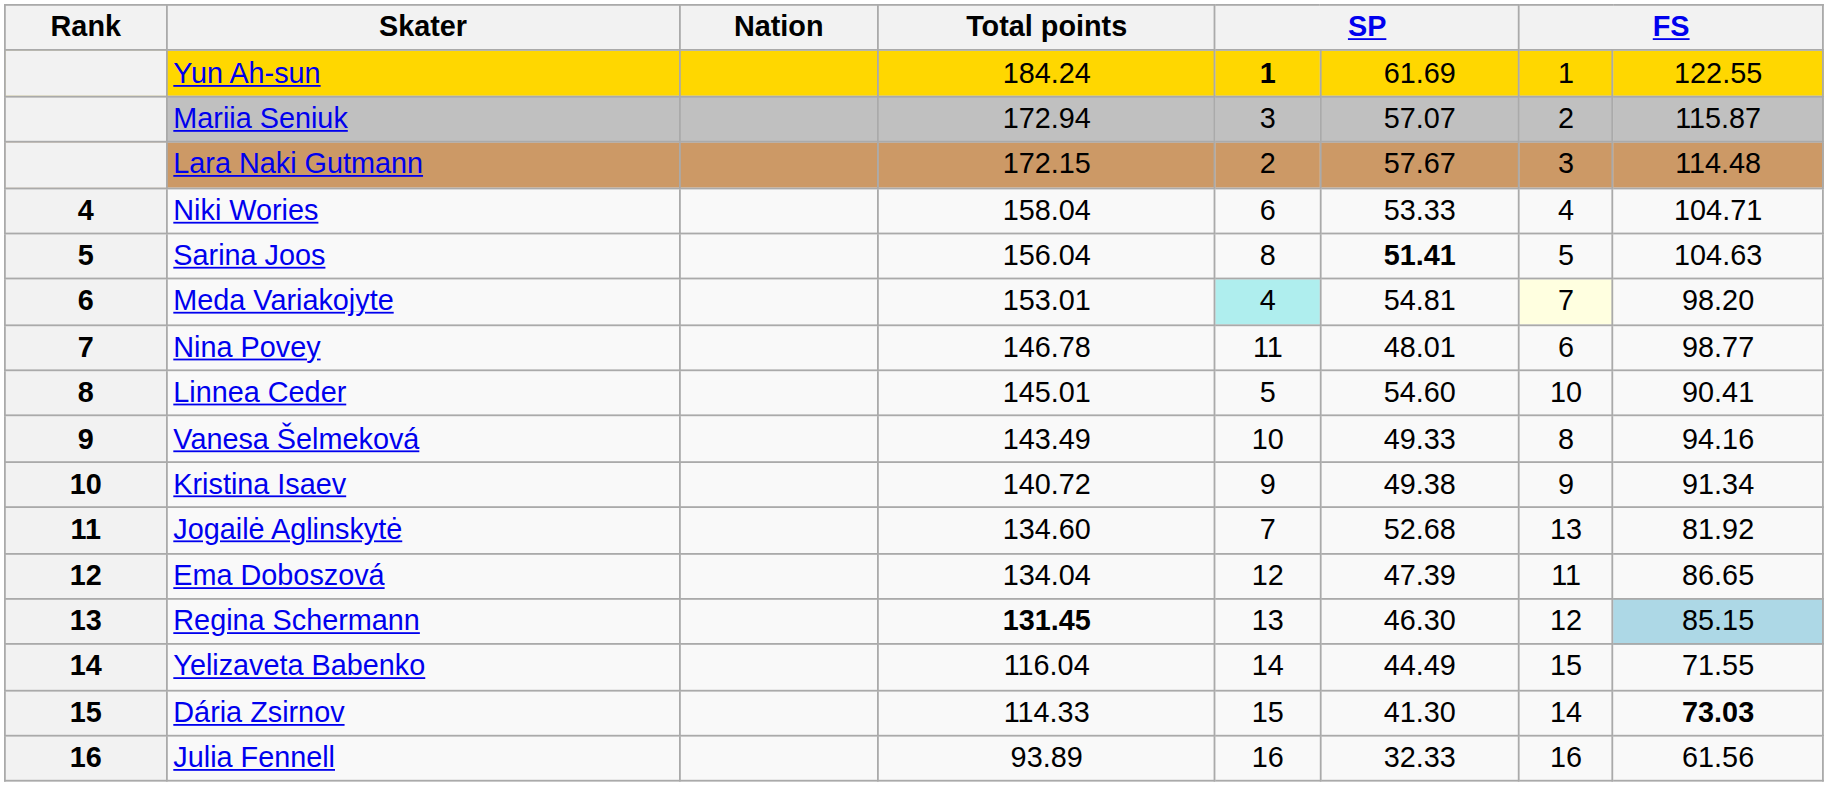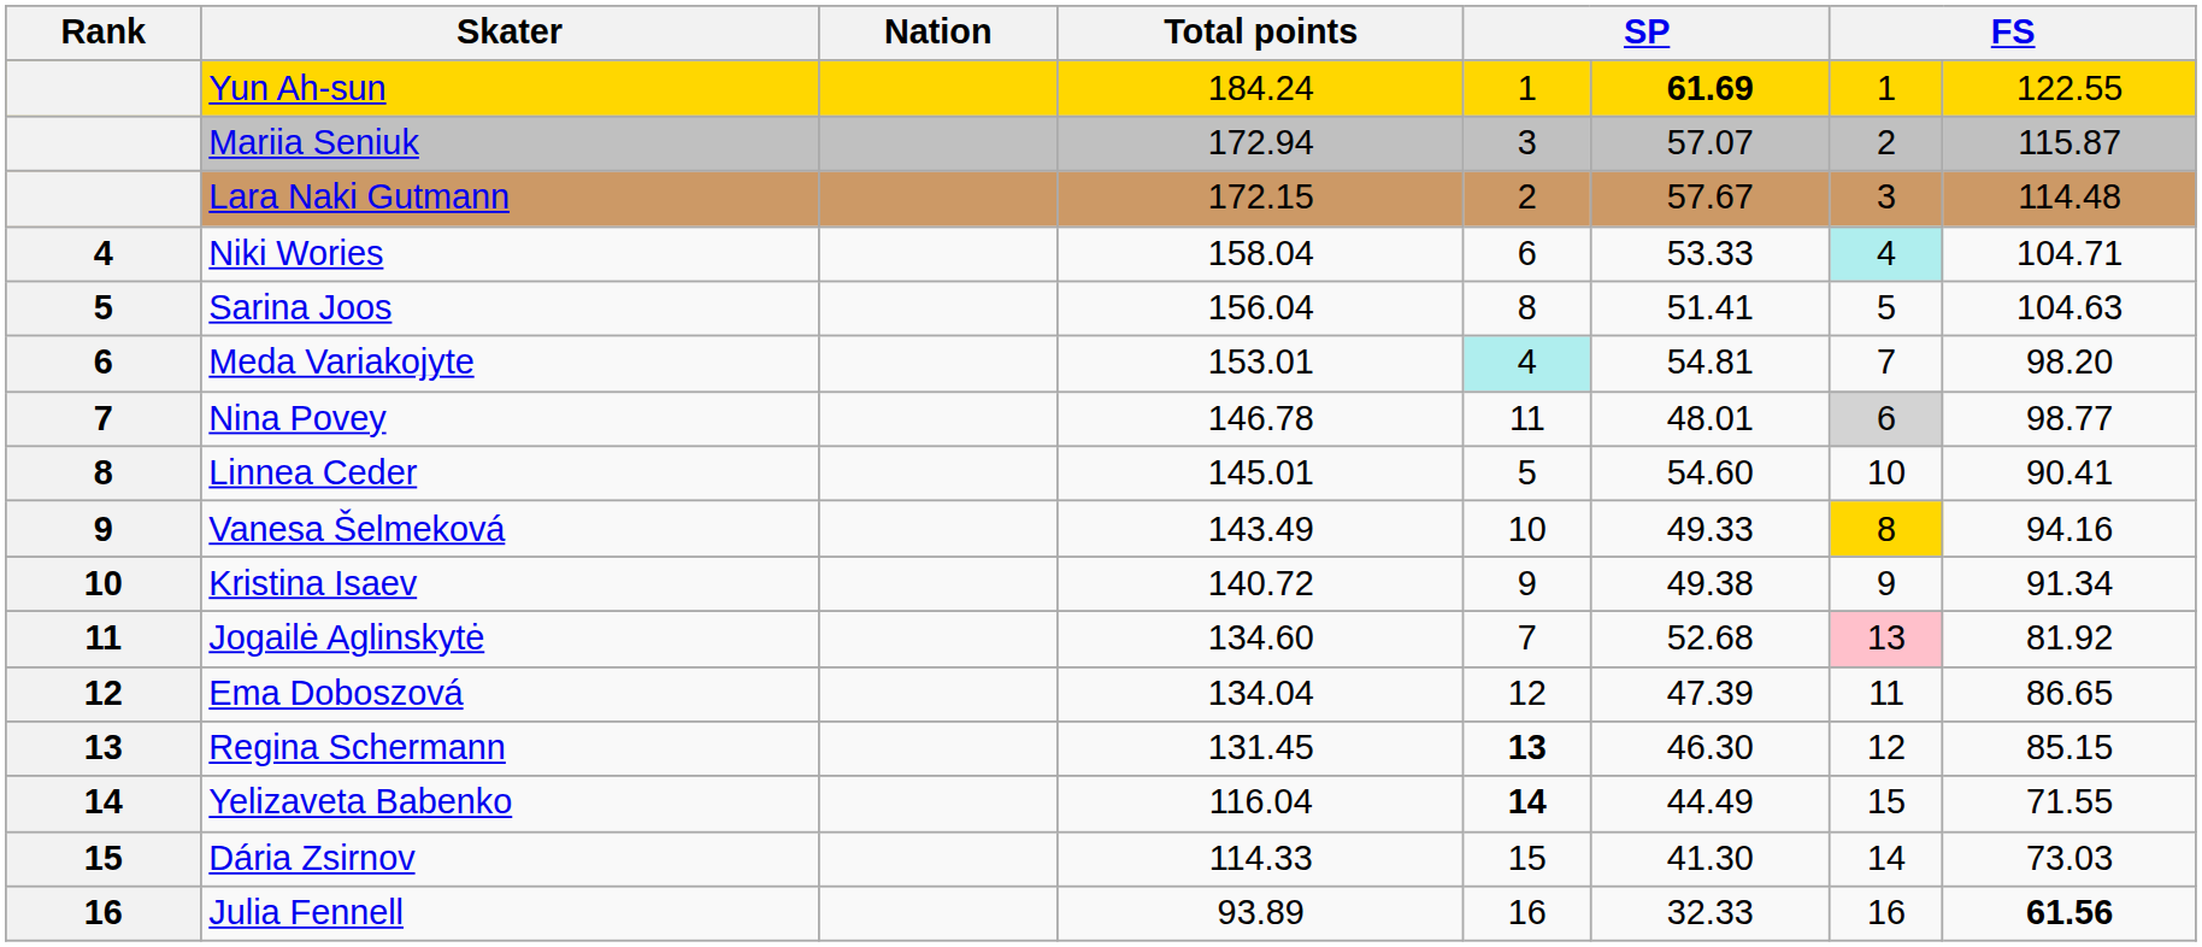Yun Ah-sun | column 5: bold -> normal
Yun Ah-sun | column 6: normal -> bold
Niki Wories | column 7: no background -> paleturquoise background
Sarina Joos | column 6: bold -> normal
Meda Variakojyte | column 7: lightyellow background -> no background
Nina Povey | column 7: no background -> lightgrey background
Vanesa Šelmeková | column 7: no background -> gold background
Jogailė Aglinskytė | column 7: no background -> pink background
Regina Schermann | Total points: bold -> normal
Regina Schermann | column 5: normal -> bold
Regina Schermann | column 8: lightblue background -> no background
Yelizaveta Babenko | column 5: normal -> bold
Dária Zsirnov | column 8: bold -> normal
Julia Fennell | column 8: normal -> bold
